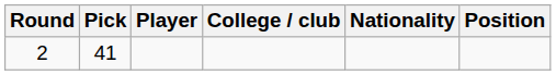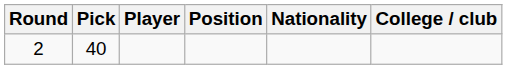columns swapped: Position <-> College / club
2 | Pick: 41 -> 40
